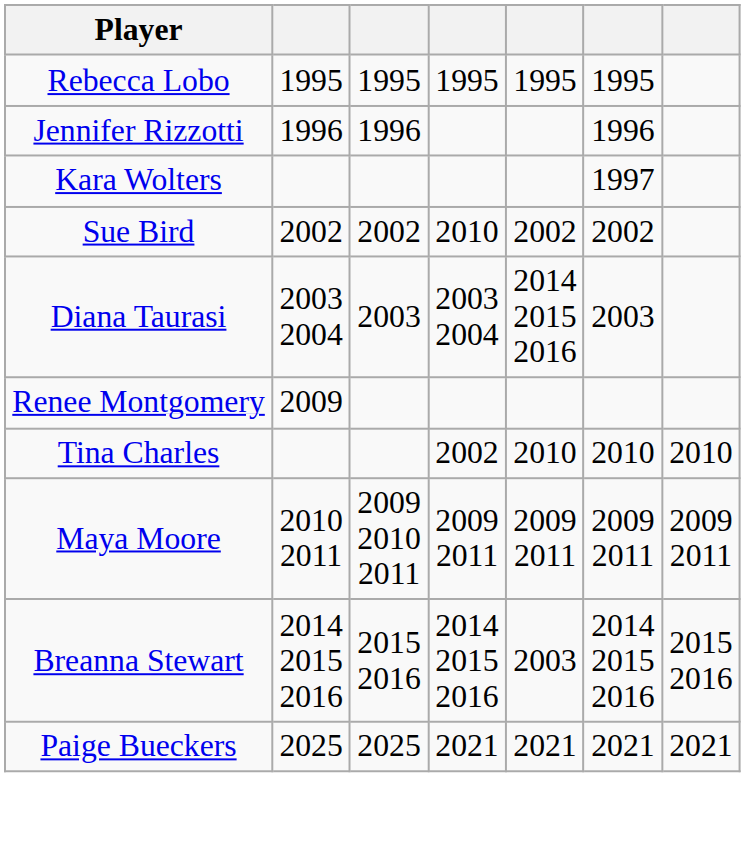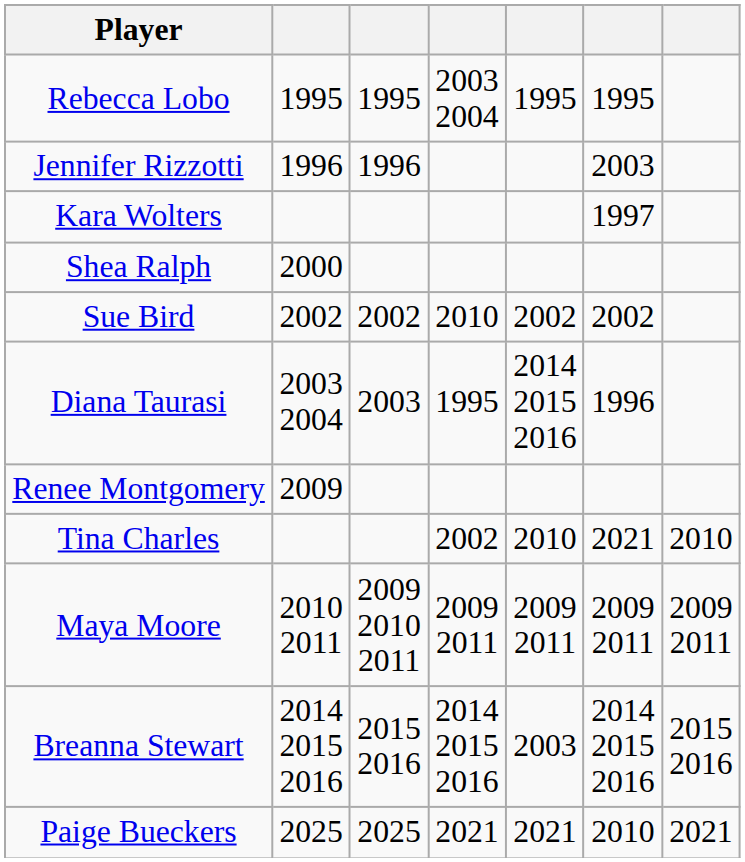Rebecca Lobo | column 4: 1995 -> 2003 2004
Jennifer Rizzotti | column 6: 1996 -> 2003
+ row: Shea Ralph | 2000
Diana Taurasi | column 4: 2003 2004 -> 1995
Diana Taurasi | column 6: 2003 -> 1996
Tina Charles | column 6: 2010 -> 2021
Paige Bueckers | column 6: 2021 -> 2010
